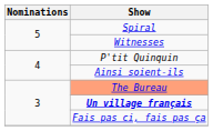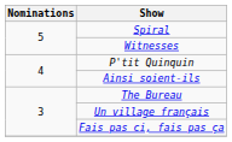The Bureau | Show: lightsalmon background -> no background
Un village français | Show: bold -> normal
